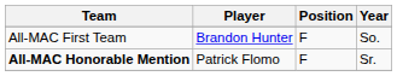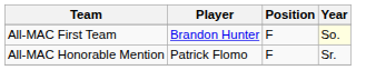row 2 | Year: no background -> lightyellow background
row 3 | Team: bold -> normal
